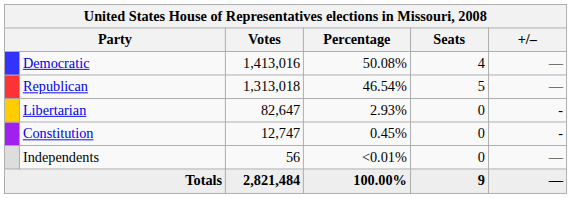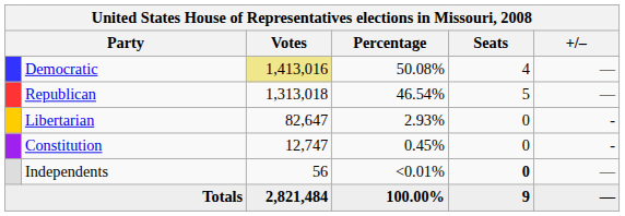Democratic | Votes: no background -> khaki background
Independents | Seats: normal -> bold
